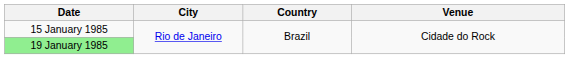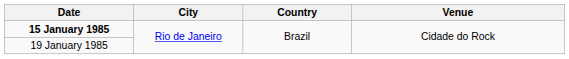15 January 1985 | Date: normal -> bold
19 January 1985 | Date: lightgreen background -> no background
